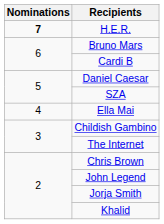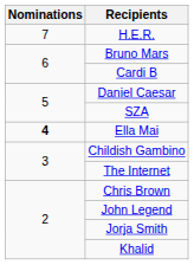H.E.R. | Nominations: bold -> normal
Ella Mai | Nominations: normal -> bold
